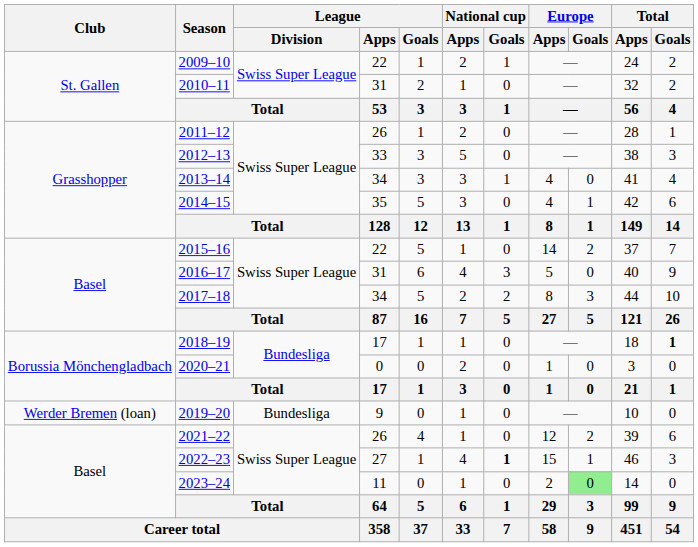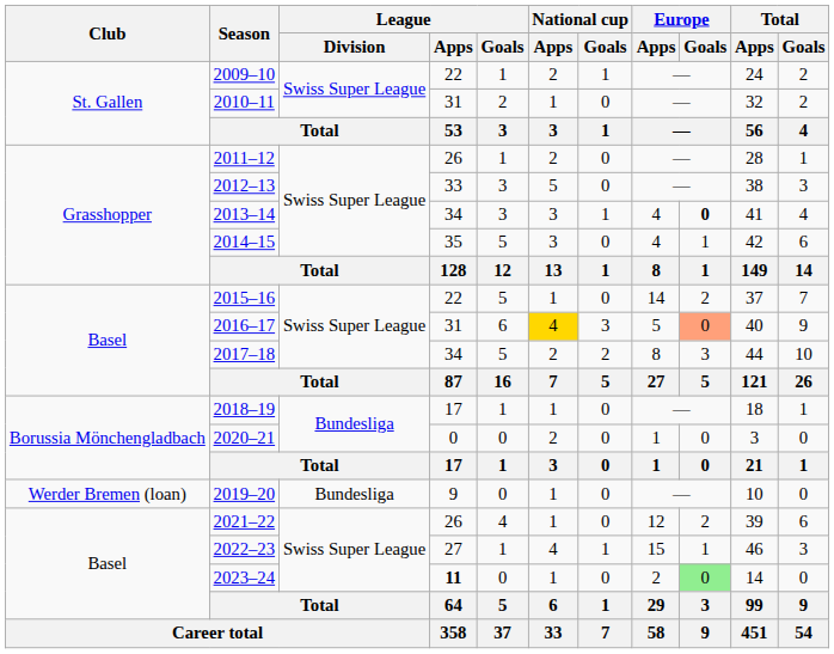2013–14 | Europe / Goals: normal -> bold
2016–17 | National cup / Apps: no background -> gold background
2016–17 | Europe / Goals: no background -> lightsalmon background
2018–19 | Total / Goals: bold -> normal
2022–23 | National cup / Goals: bold -> normal
2023–24 | League / Apps: normal -> bold
